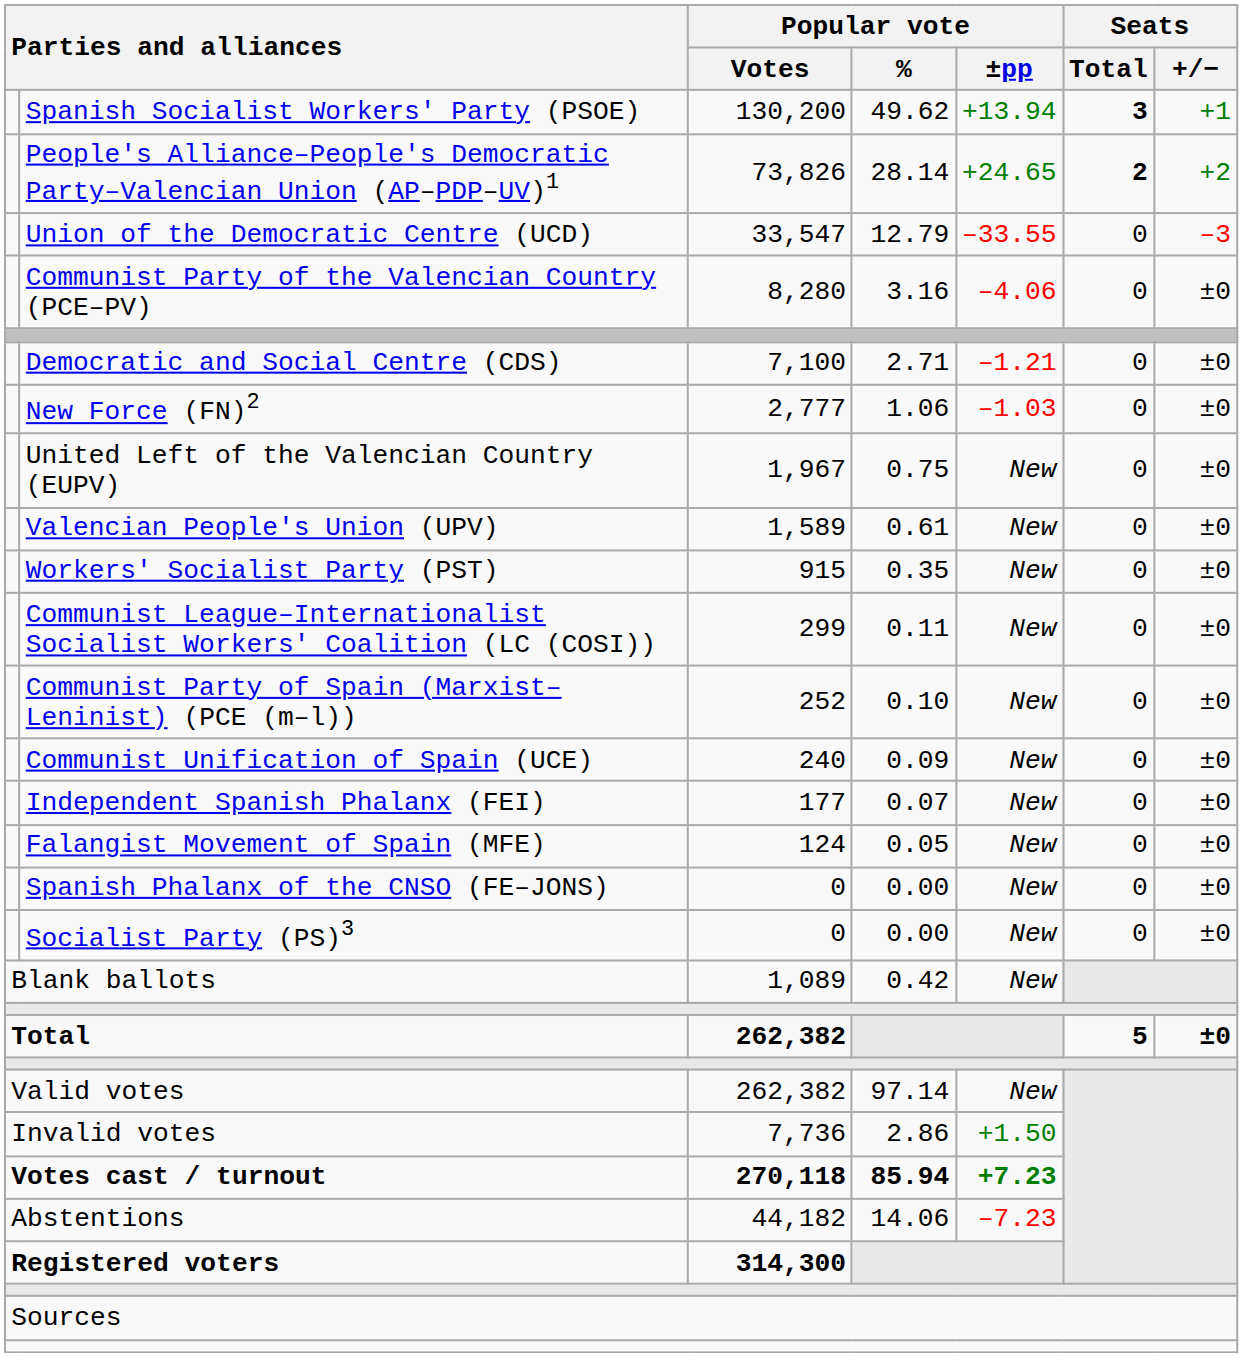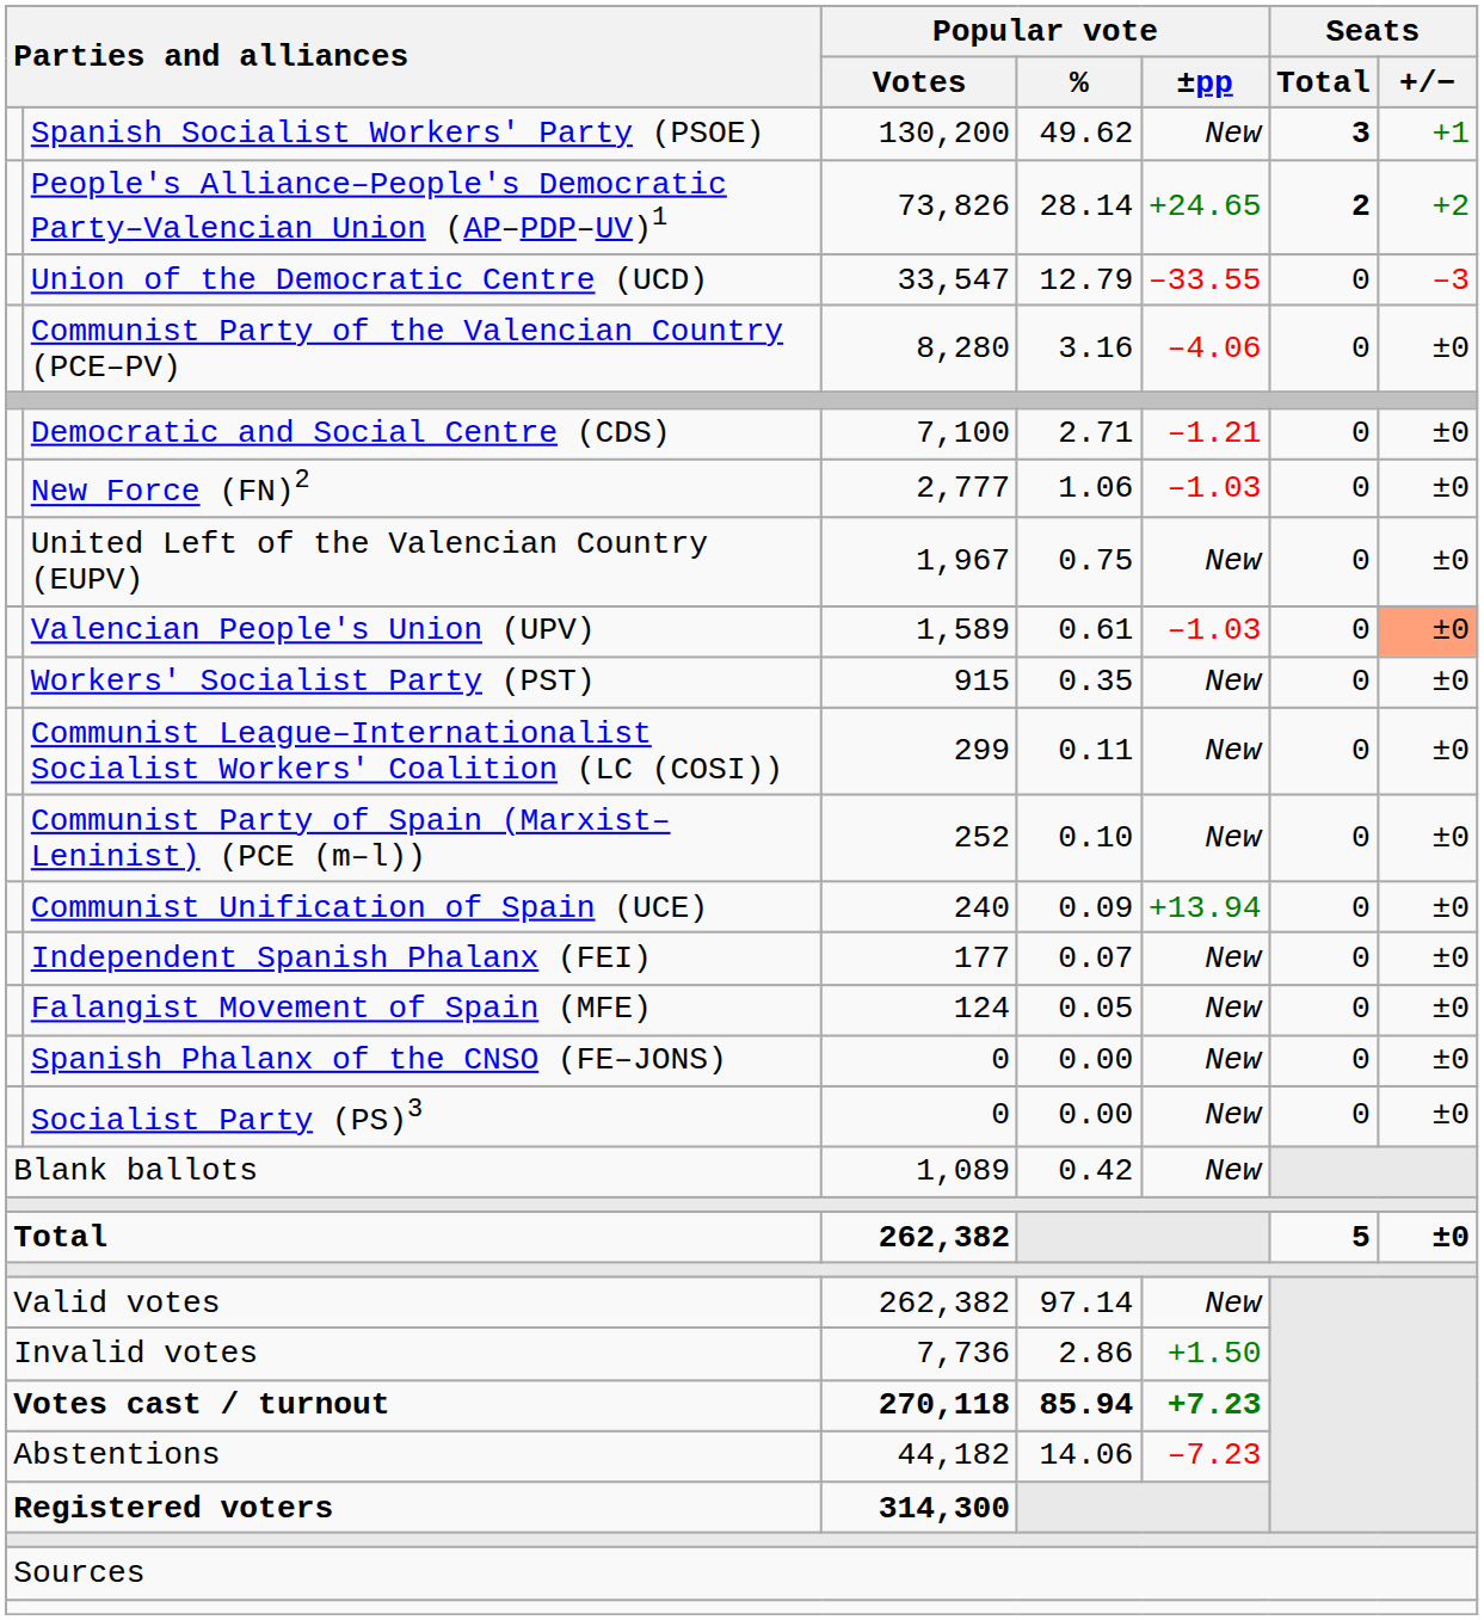Spanish Socialist Workers' Party (PSOE) | Popular vote / ±pp: +13.94 -> New
Valencian People's Union (UPV) | Popular vote / ±pp: New -> –1.03
Valencian People's Union (UPV) | Seats / +/−: no background -> lightsalmon background
Communist Unification of Spain (UCE) | Popular vote / ±pp: New -> +13.94
